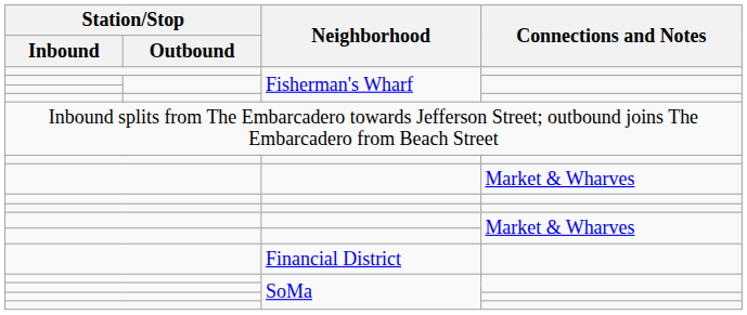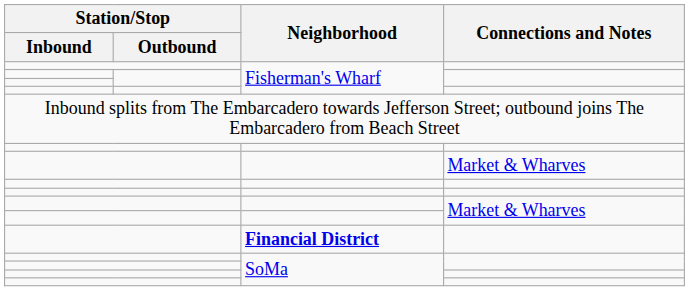Financial District | Neighborhood: normal -> bold
